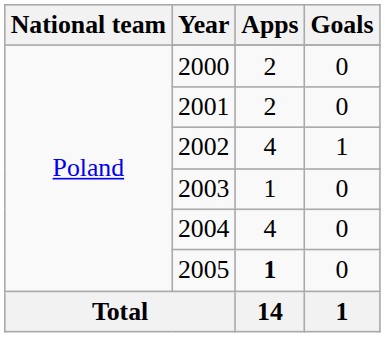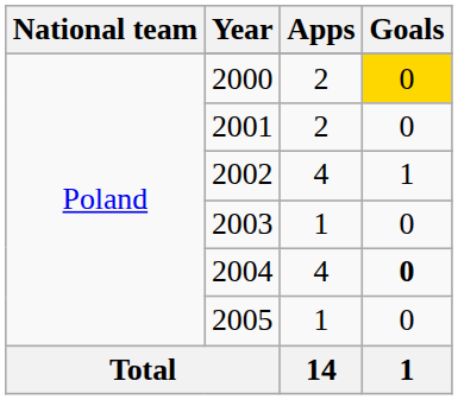2000 | Goals: no background -> gold background
2004 | Goals: normal -> bold
2005 | Apps: bold -> normal
